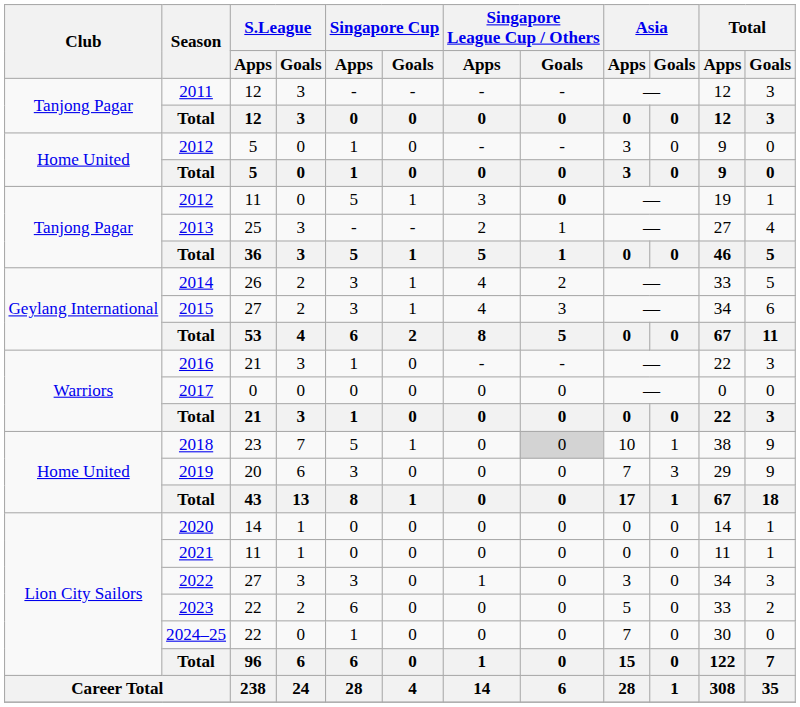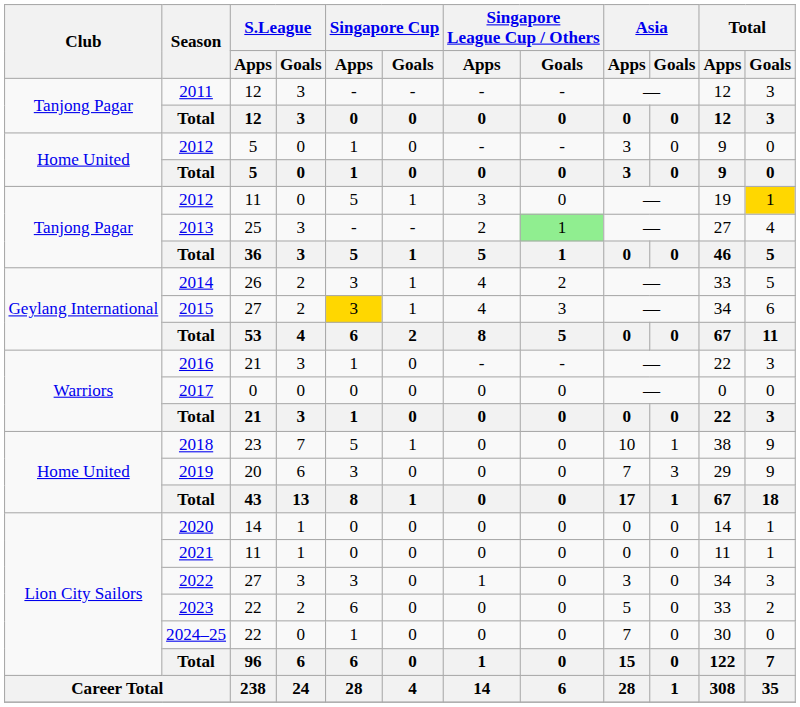2012 / 11 | Singapore League Cup / Others / Goals: bold -> normal
2012 / 11 | Total / Goals: no background -> gold background
2013 | Singapore League Cup / Others / Goals: no background -> lightgreen background
2015 | Singapore Cup / Apps: no background -> gold background
2018 | Singapore League Cup / Others / Goals: lightgrey background -> no background
